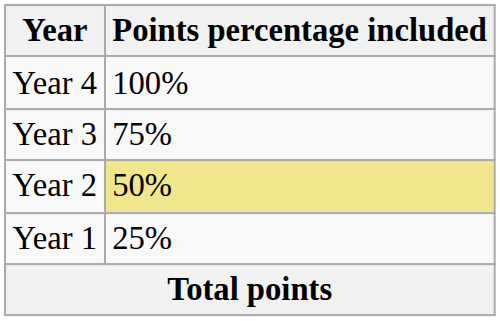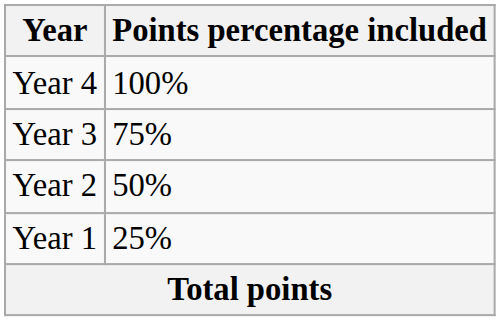Year 2 | Points percentage included: khaki background -> no background
